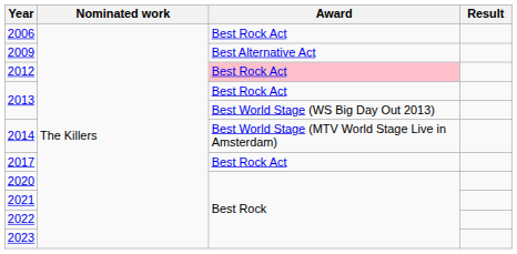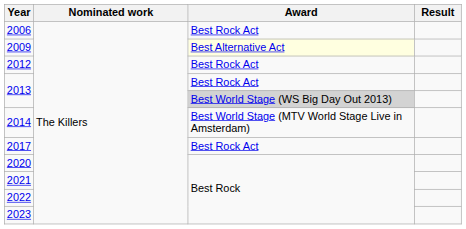2009 | Award: no background -> lightyellow background
2012 | Award: pink background -> no background
2013 / Best World Stage (WS Big Day Out 2013) | Award: no background -> lightgrey background
